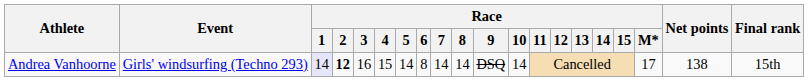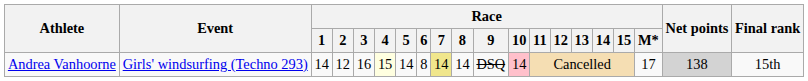Andrea Vanhoorne | Race / 1: lavender background -> no background
Andrea Vanhoorne | Race / 2: bold -> normal
Andrea Vanhoorne | Race / 4: no background -> lightyellow background
Andrea Vanhoorne | Race / 7: no background -> khaki background
Andrea Vanhoorne | Race / 10: no background -> pink background
Andrea Vanhoorne | Net points: no background -> lightgrey background
